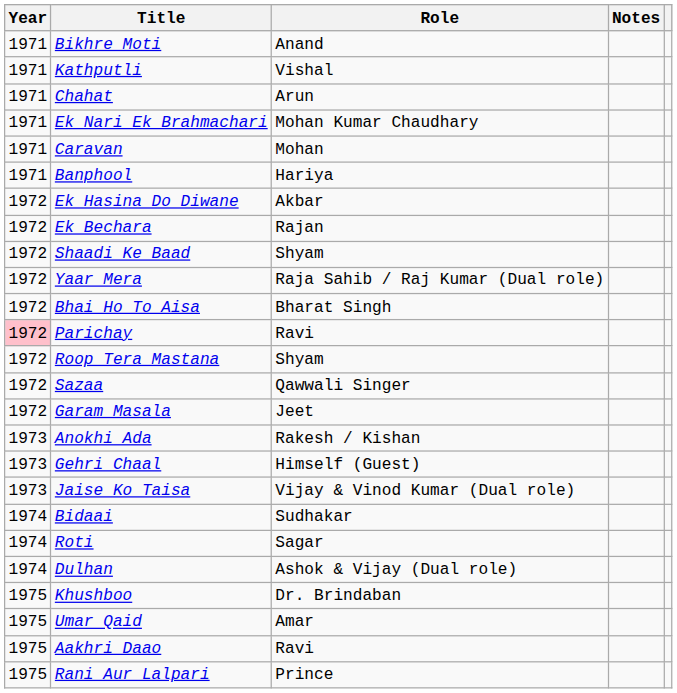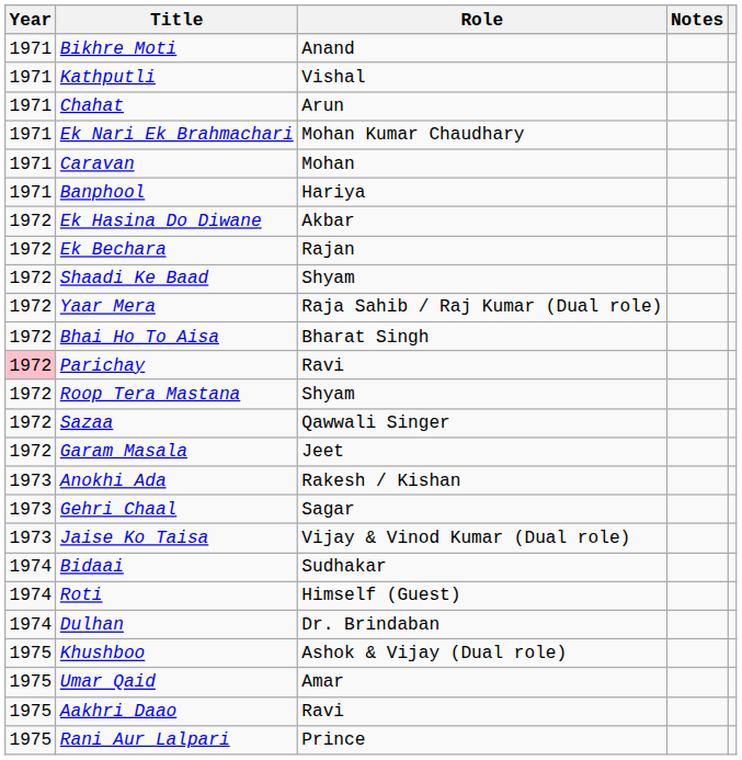Gehri Chaal | Role: Himself (Guest) -> Sagar
Roti | Role: Sagar -> Himself (Guest)
Dulhan | Role: Ashok & Vijay (Dual role) -> Dr. Brindaban
Khushboo | Role: Dr. Brindaban -> Ashok & Vijay (Dual role)
